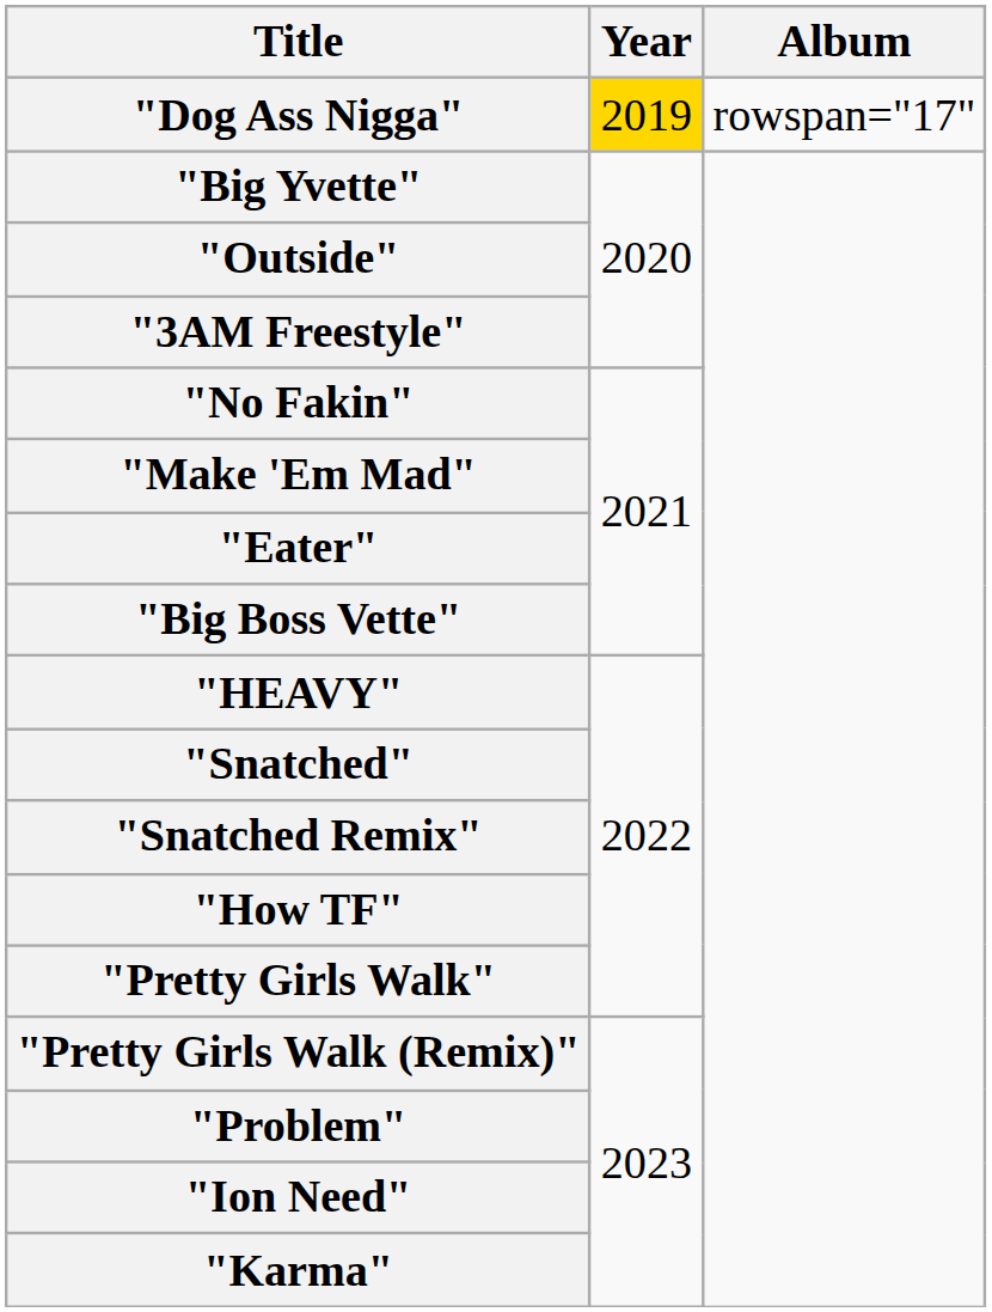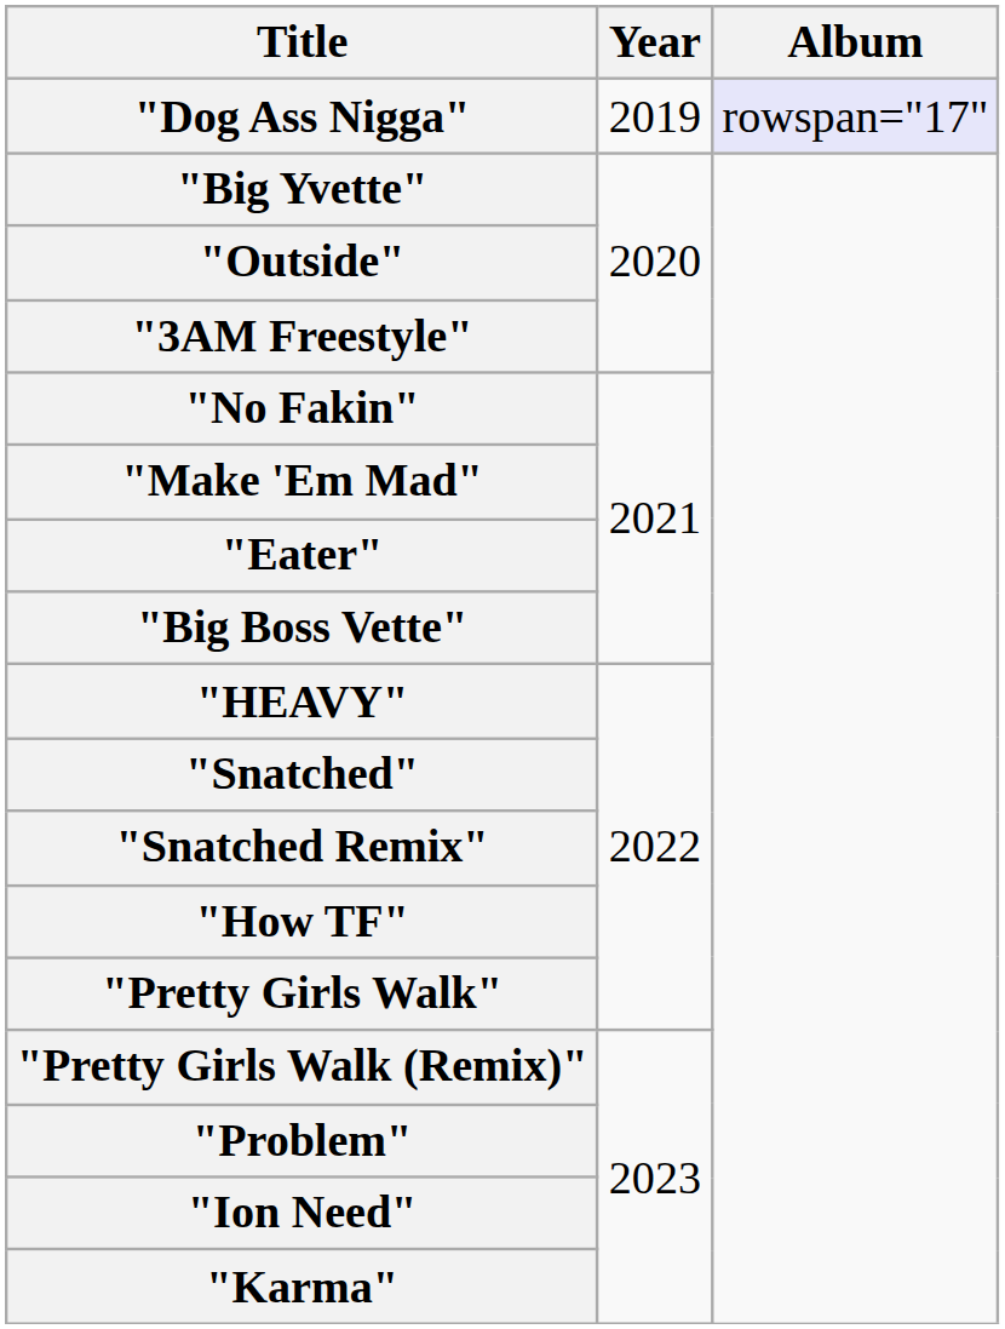"Dog Ass Nigga" | Year: gold background -> no background
"Dog Ass Nigga" | Album: no background -> lavender background
